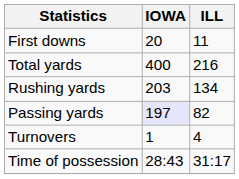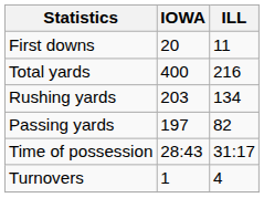Passing yards | IOWA: lavender background -> no background
rows swapped: Turnovers <-> Time of possession
